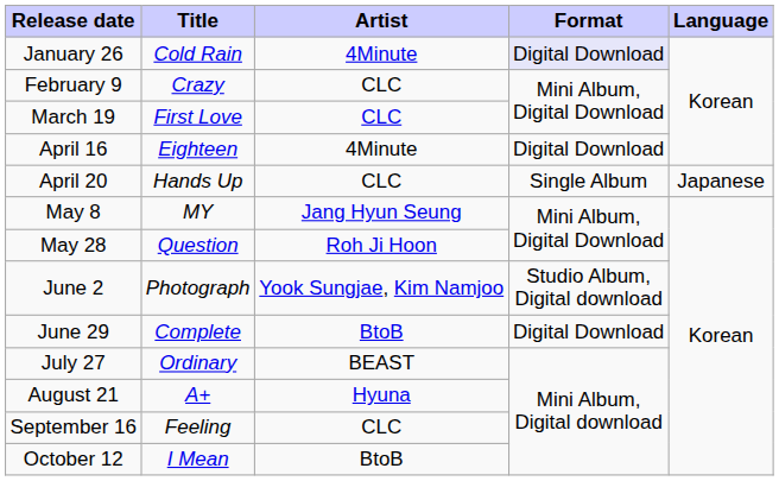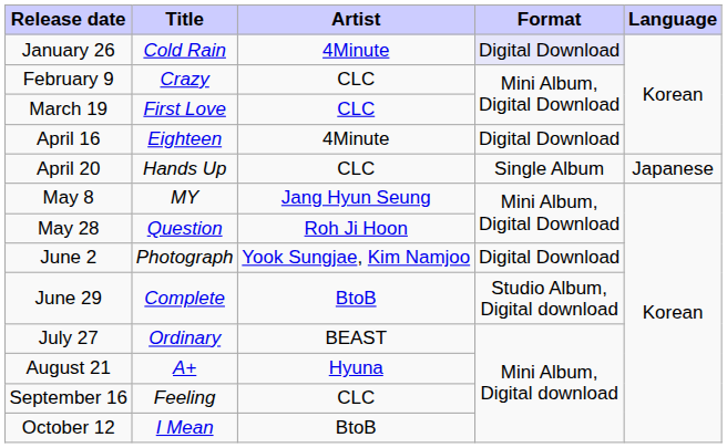June 2 | Format: Studio Album, Digital download -> Digital Download
June 29 | Format: Digital Download -> Studio Album, Digital download
